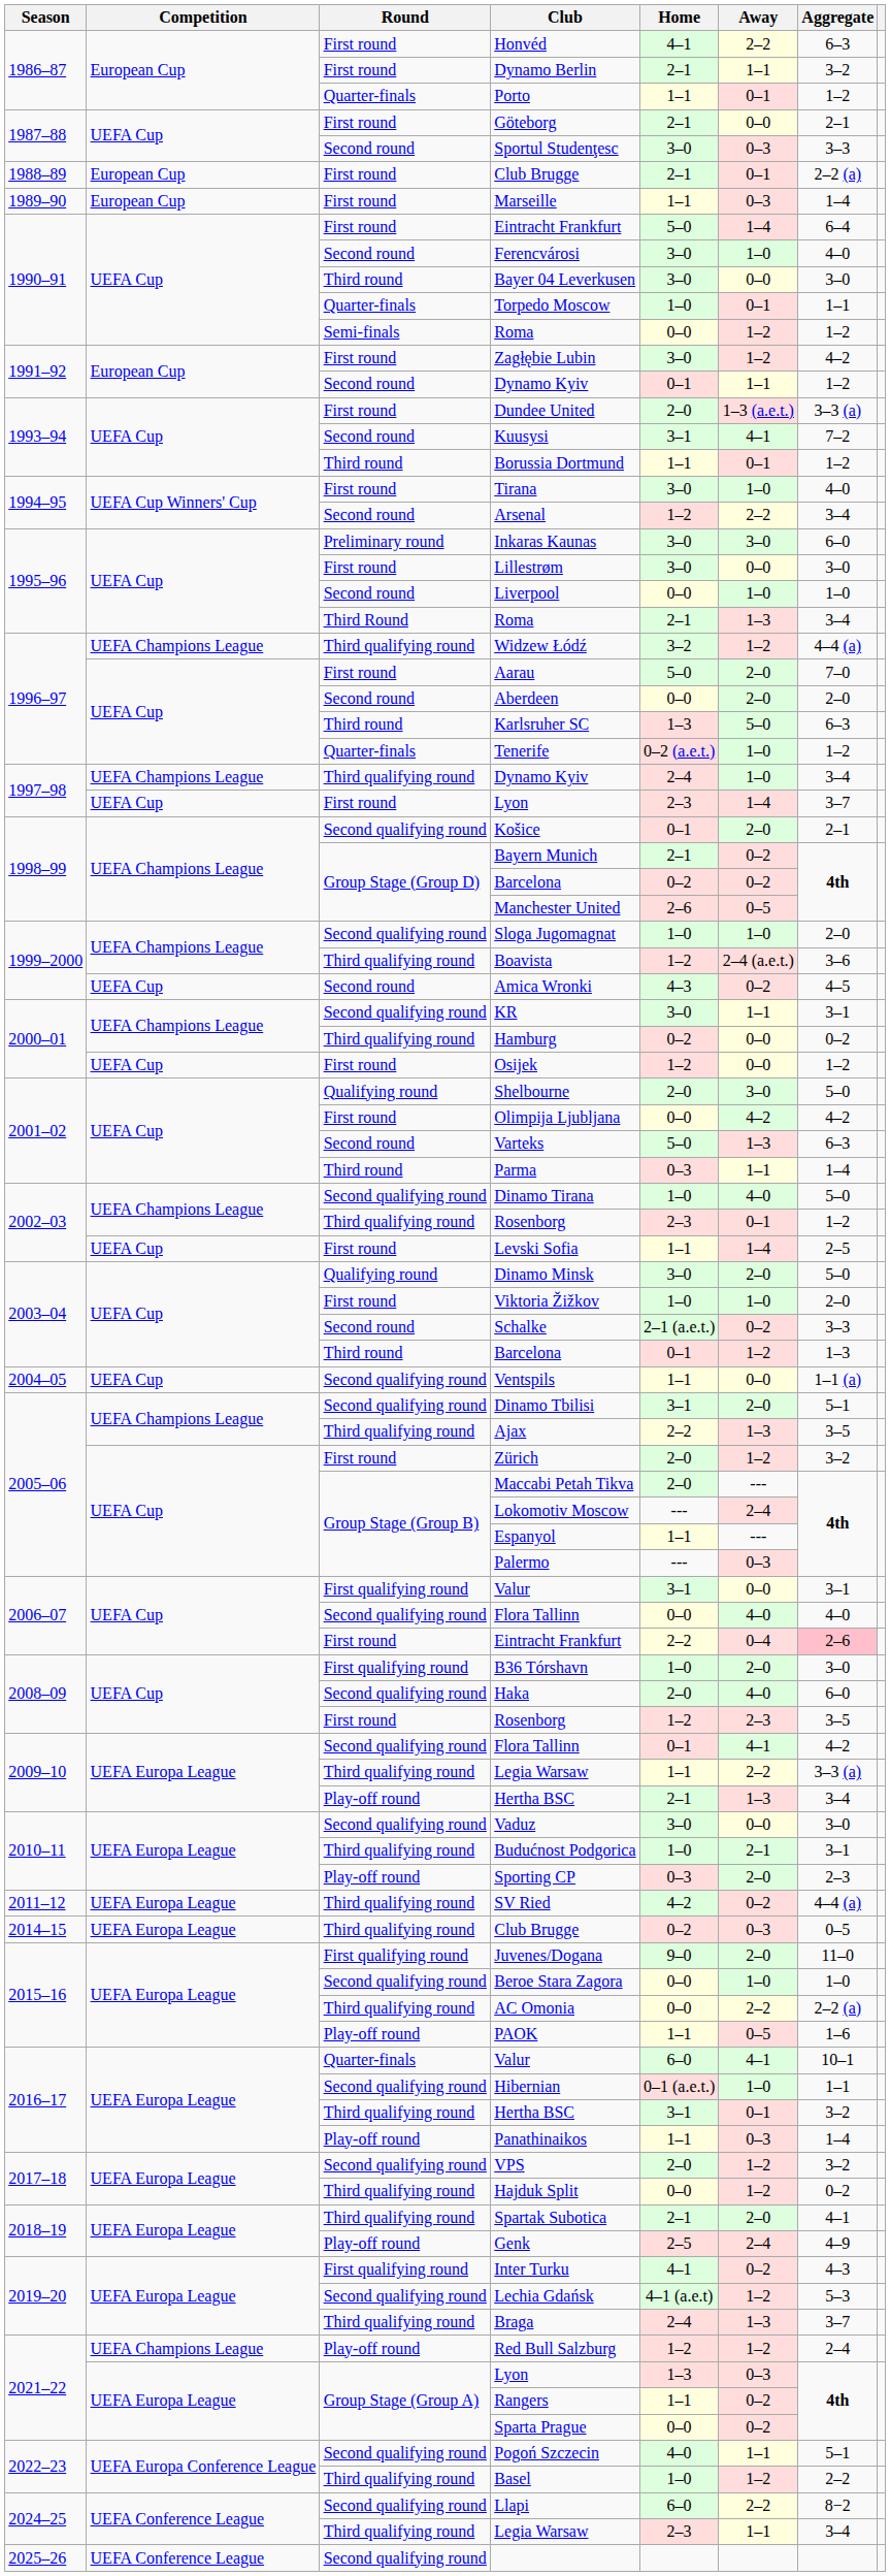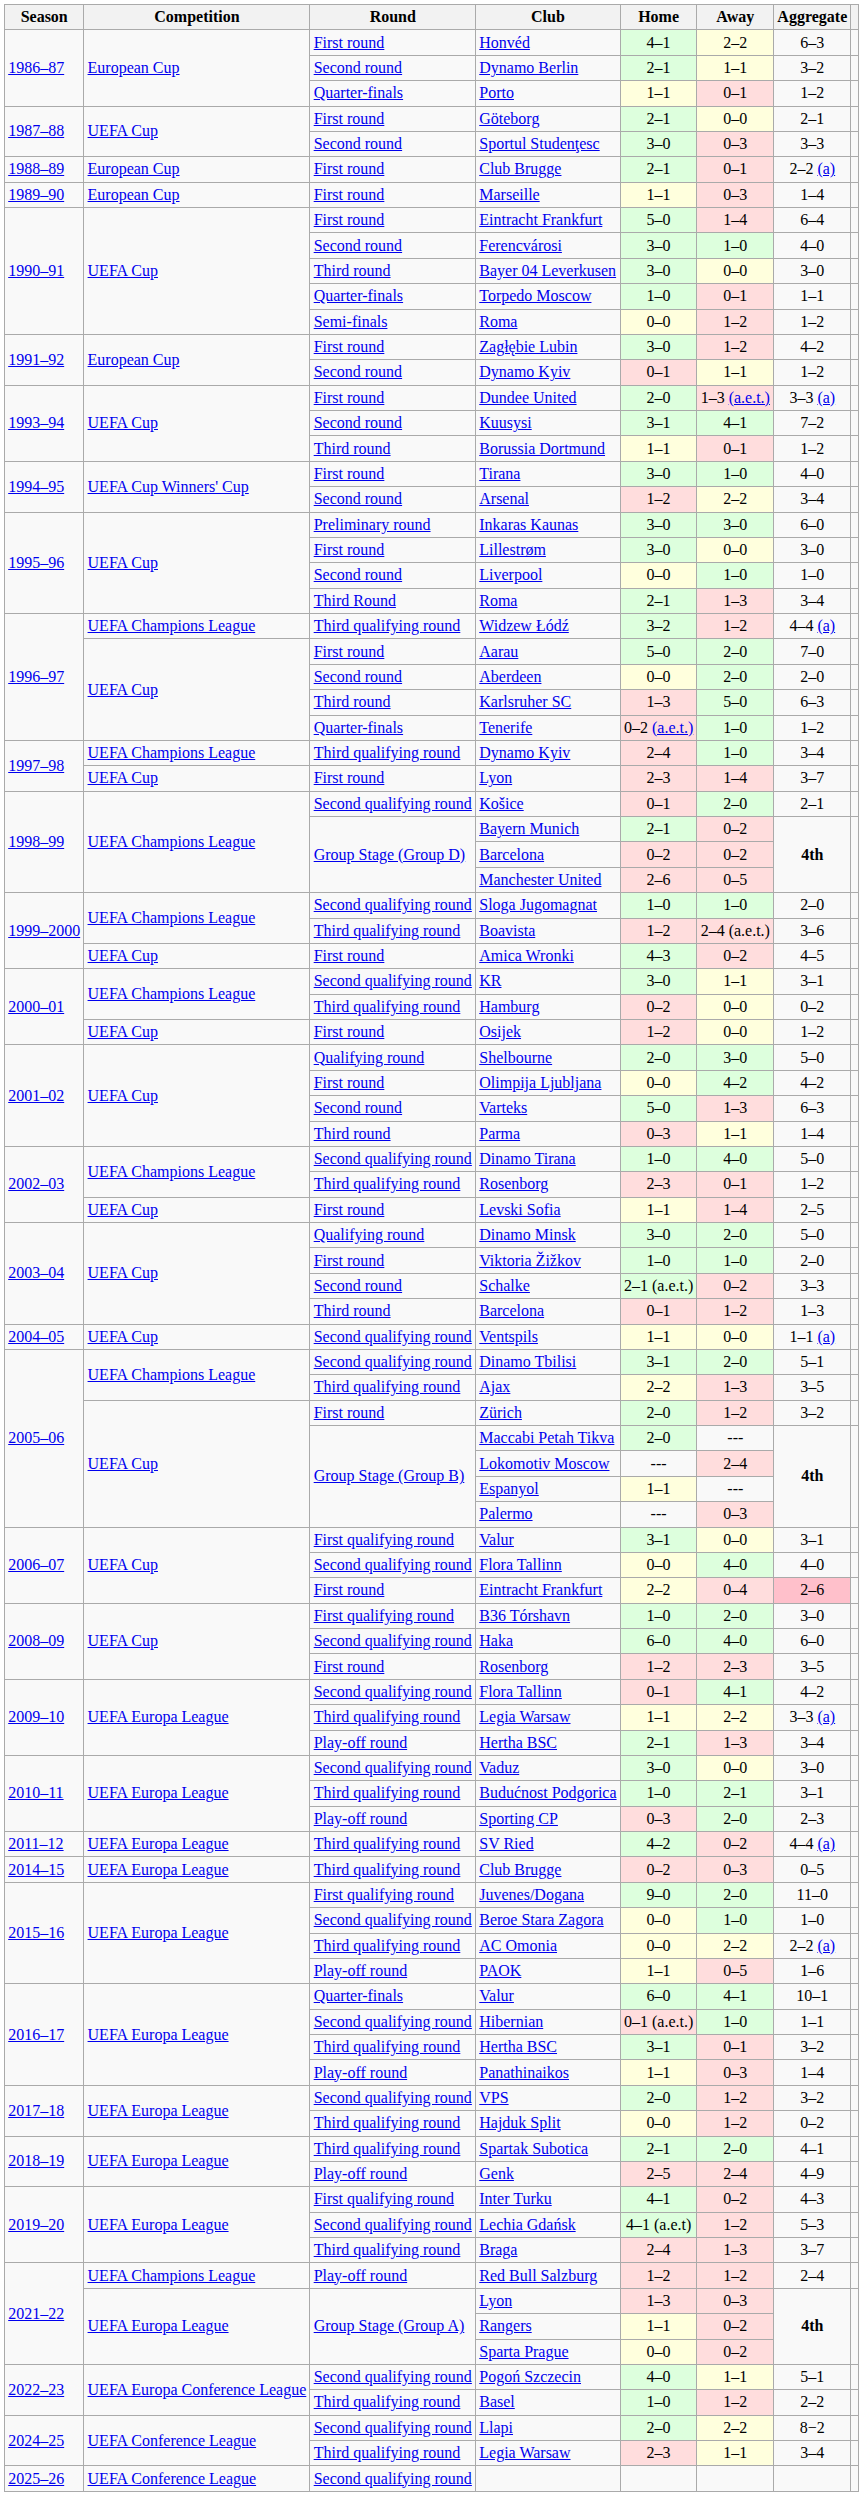Dynamo Berlin | Round: First round -> Second round
Amica Wronki | Round: Second round -> First round
Haka | Home: 2–0 -> 6–0
Llapi | Home: 6–0 -> 2–0
